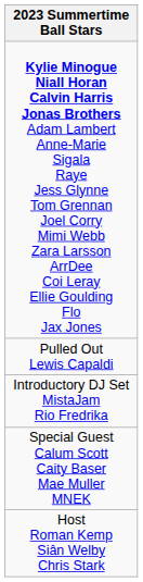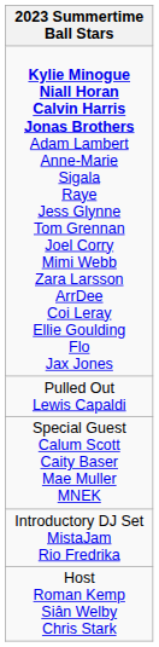row 4 | column 1: Introductory DJ Set MistaJam Rio Fredrika -> Special Guest Calum Scott Caity Baser Mae Muller MNEK
row 5 | column 1: Special Guest Calum Scott Caity Baser Mae Muller MNEK -> Introductory DJ Set MistaJam Rio Fredrika
